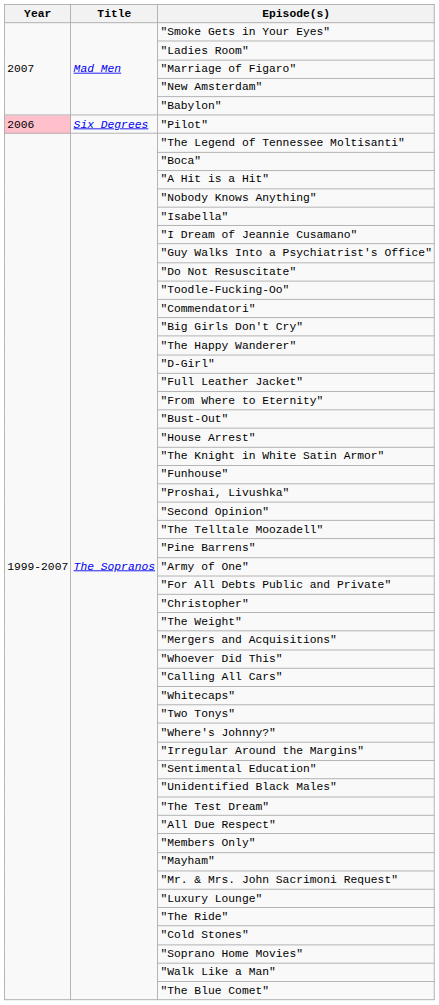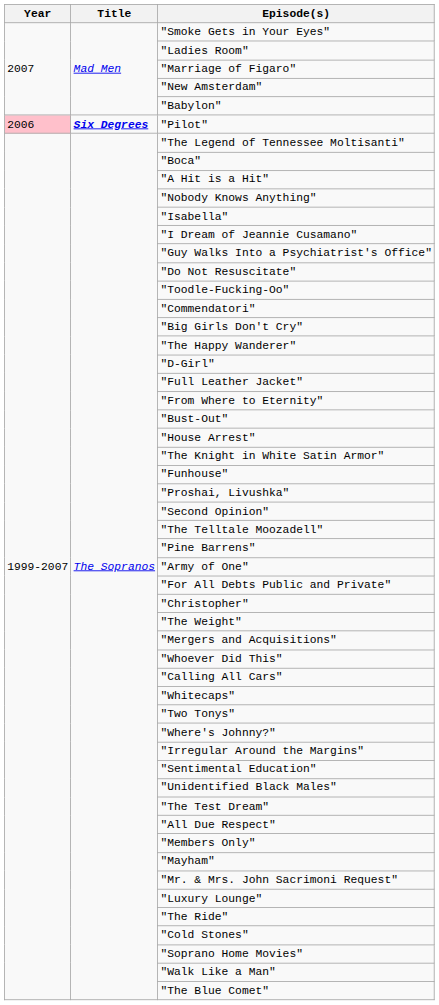"Pilot" | Title: normal -> bold
